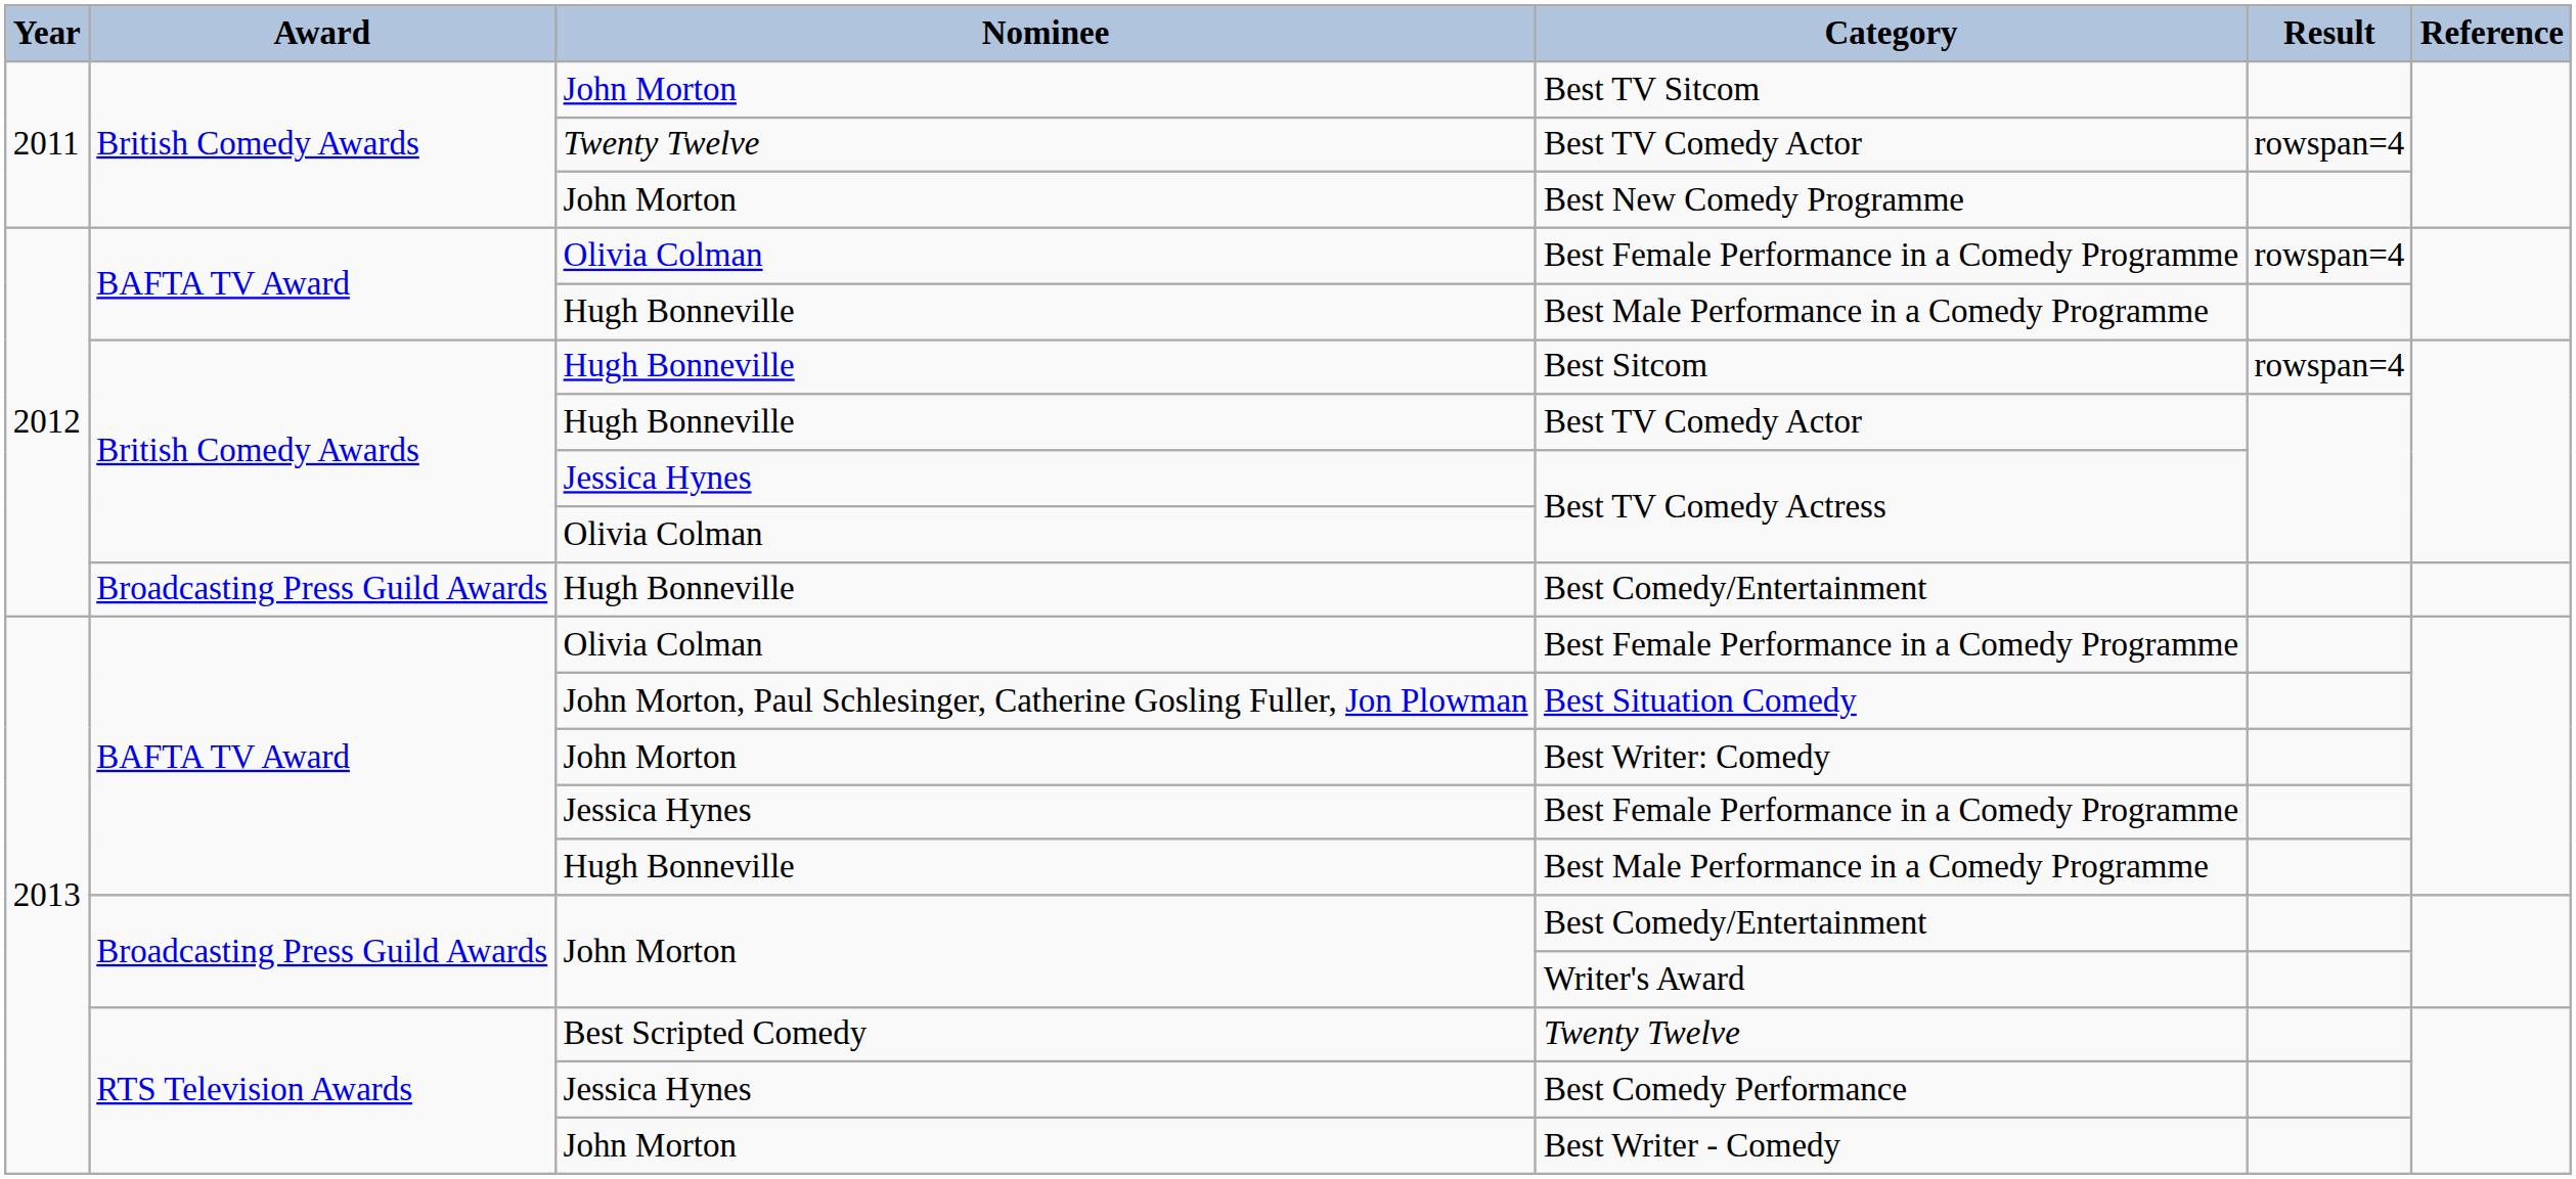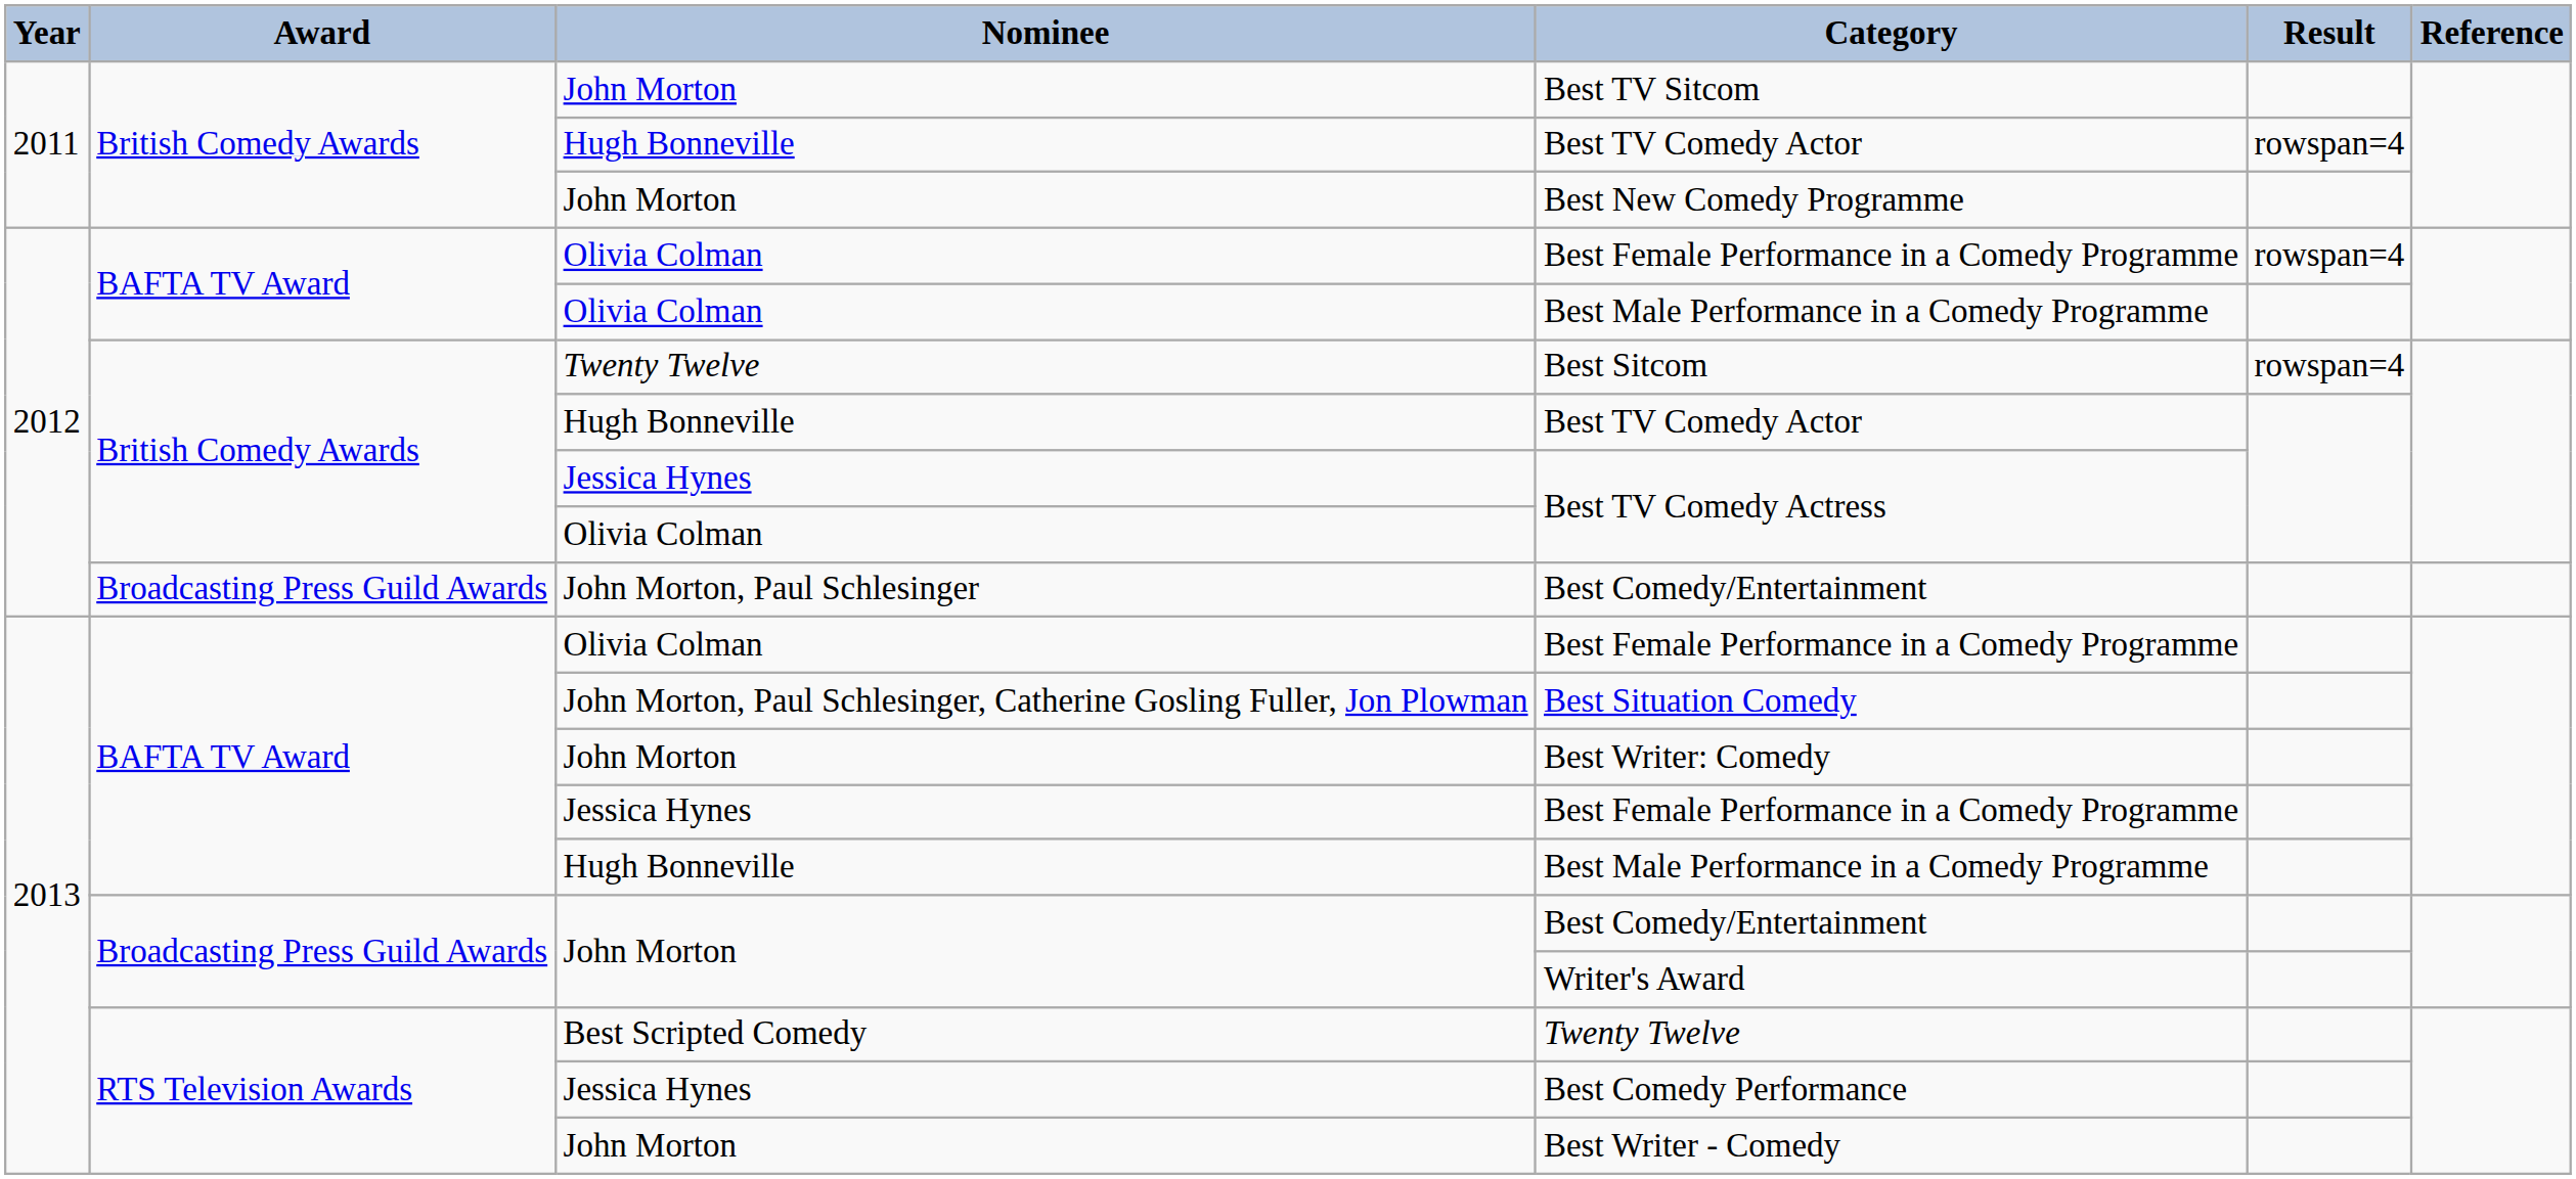2011 / Best TV Comedy Actor | Nominee: Twenty Twelve -> Hugh Bonneville
2012 / Best Male Performance in a Comedy Programme | Nominee: Hugh Bonneville -> Olivia Colman
Best Sitcom | Nominee: Hugh Bonneville -> Twenty Twelve
2012 / Best Comedy/Entertainment | Nominee: Hugh Bonneville -> John Morton, Paul Schlesinger
